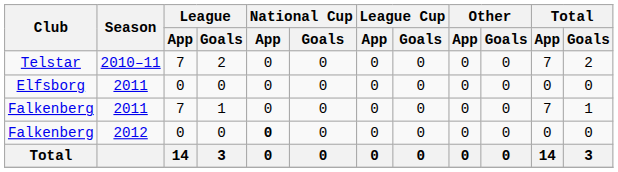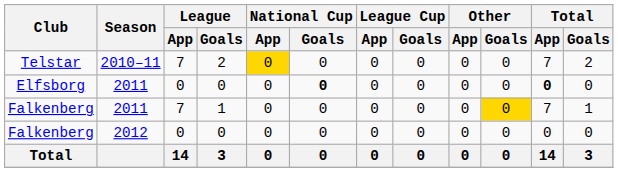Telstar | National Cup / App: no background -> gold background
Elfsborg | National Cup / Goals: normal -> bold
Elfsborg | Total / App: normal -> bold
Falkenberg / 2011 | Other / Goals: no background -> gold background
Falkenberg / 2012 | National Cup / App: bold -> normal
